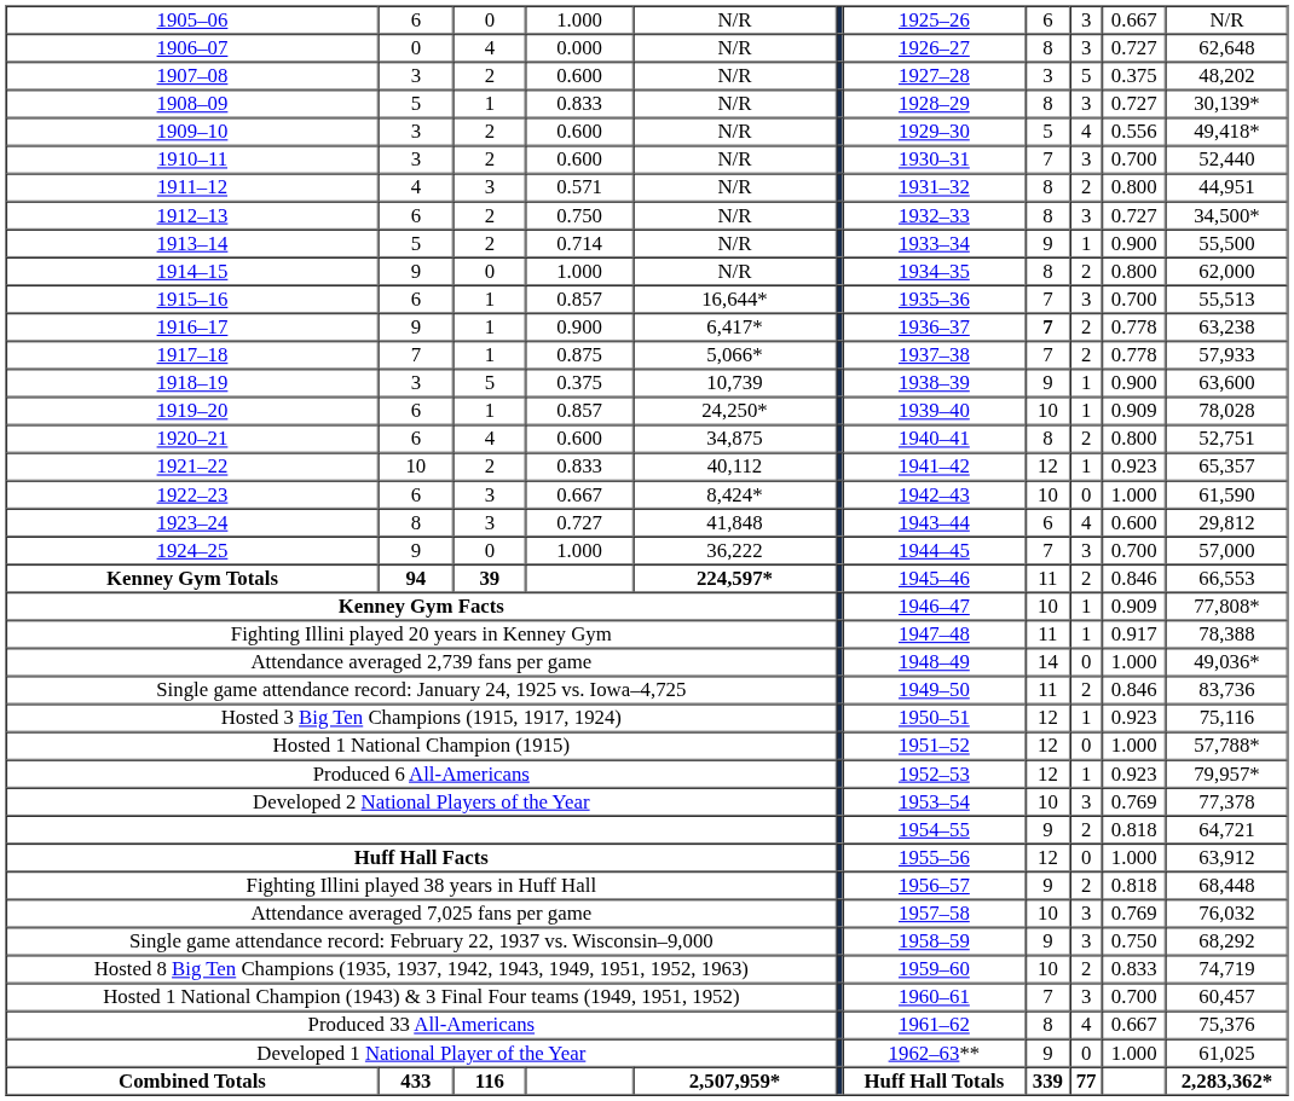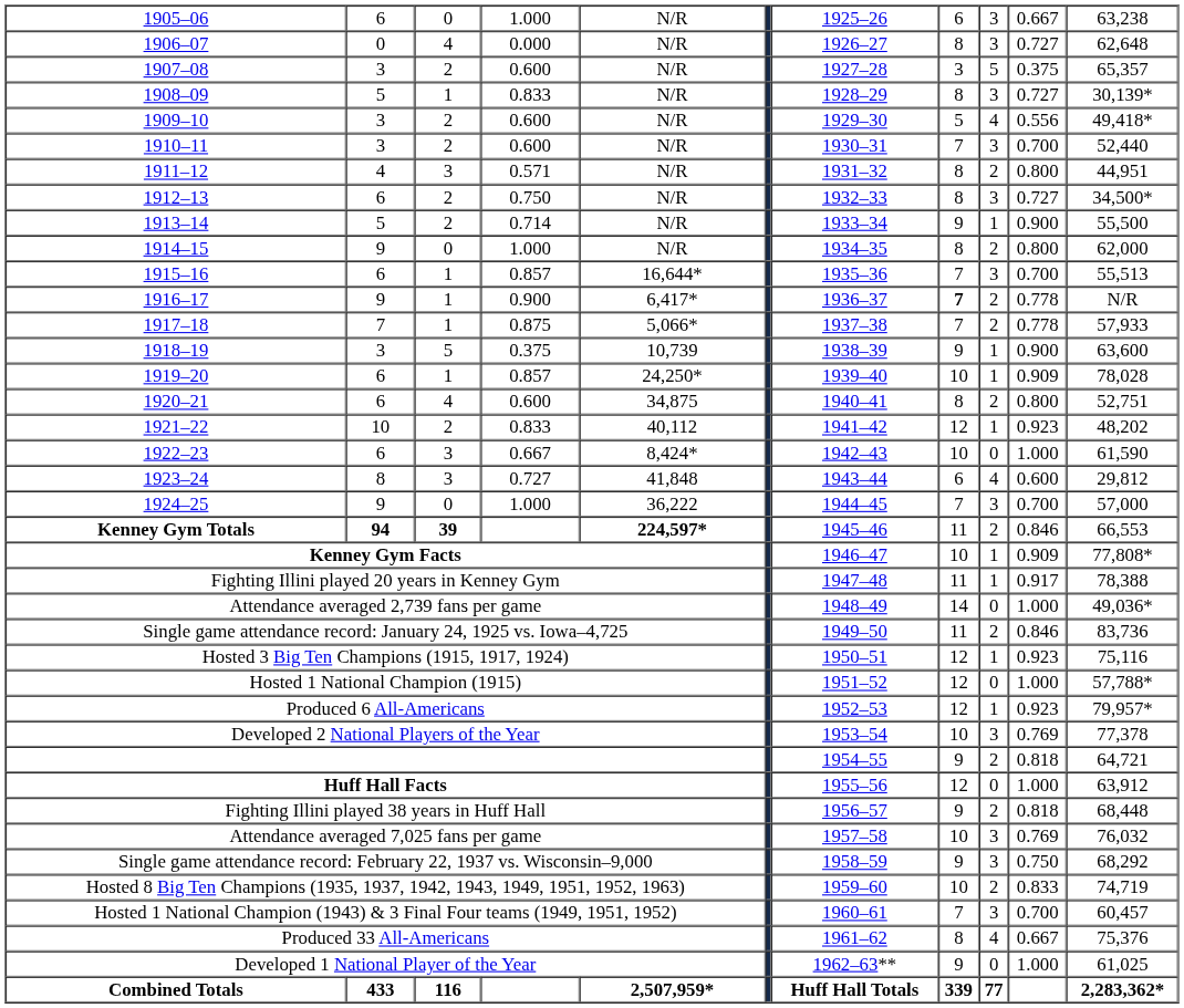1905–06 | column 11: N/R -> 63,238
1907–08 | column 11: 48,202 -> 65,357
1916–17 | column 11: 63,238 -> N/R
1921–22 | column 11: 65,357 -> 48,202
